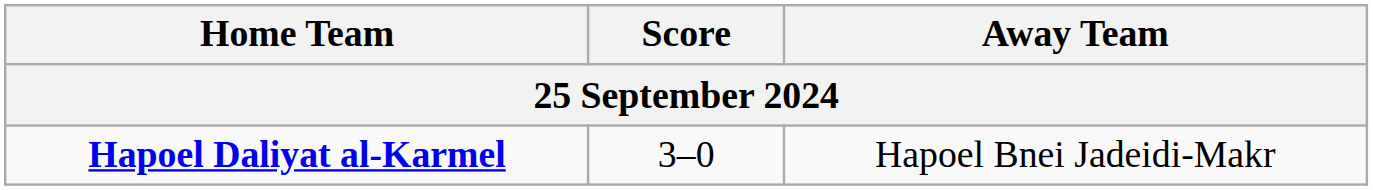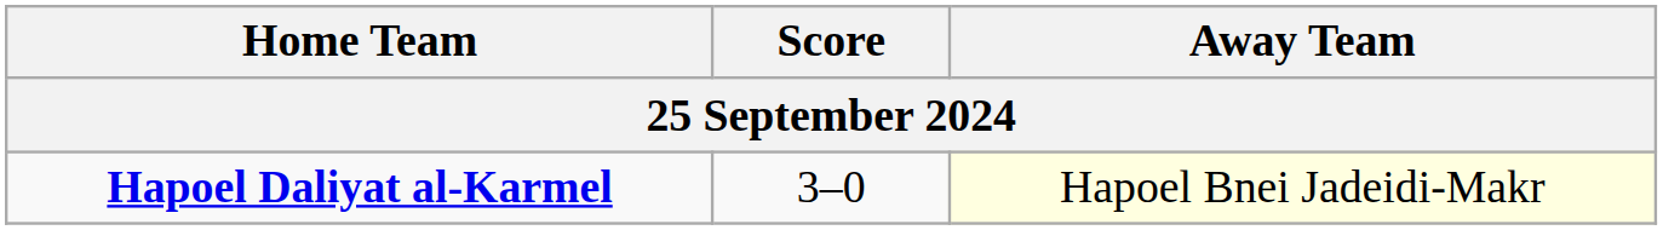Hapoel Daliyat al-Karmel | Away Team: no background -> lightyellow background
